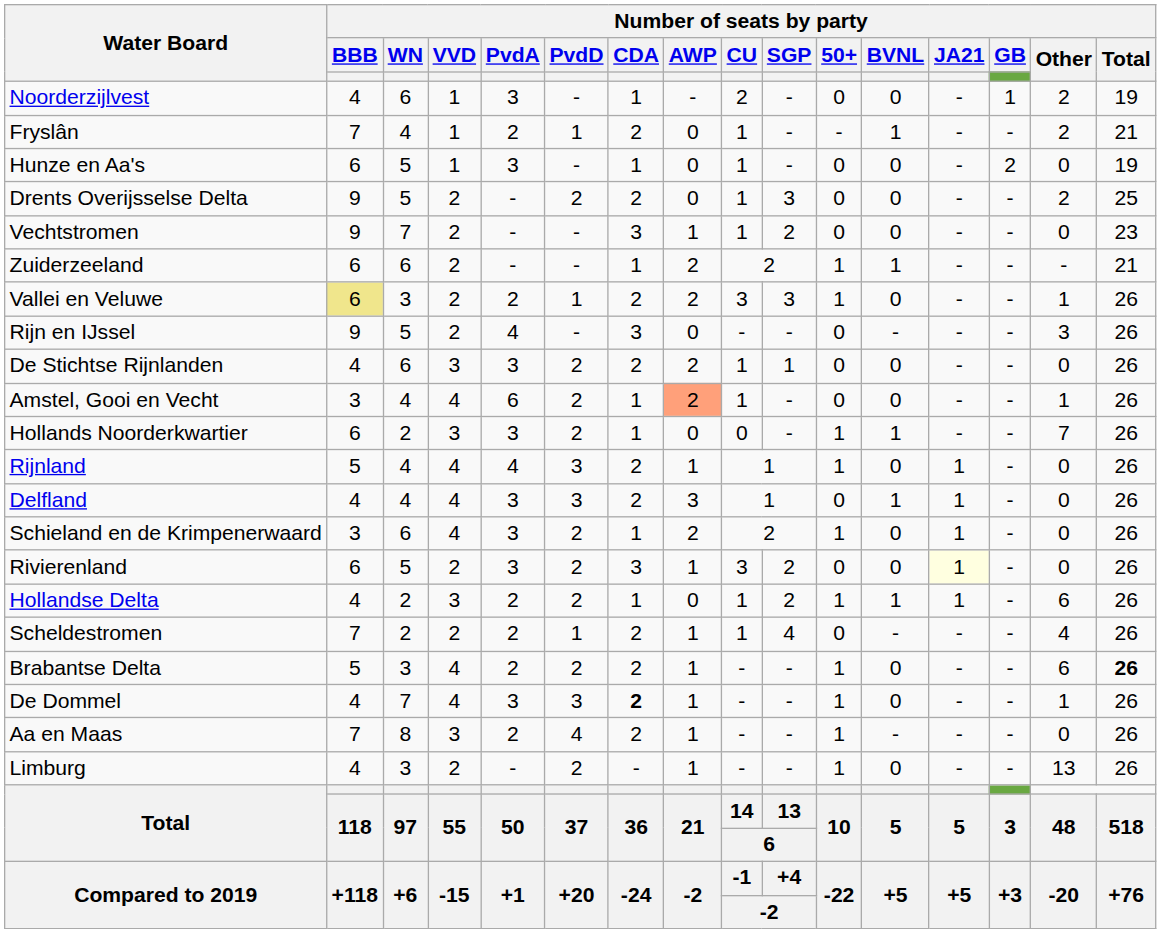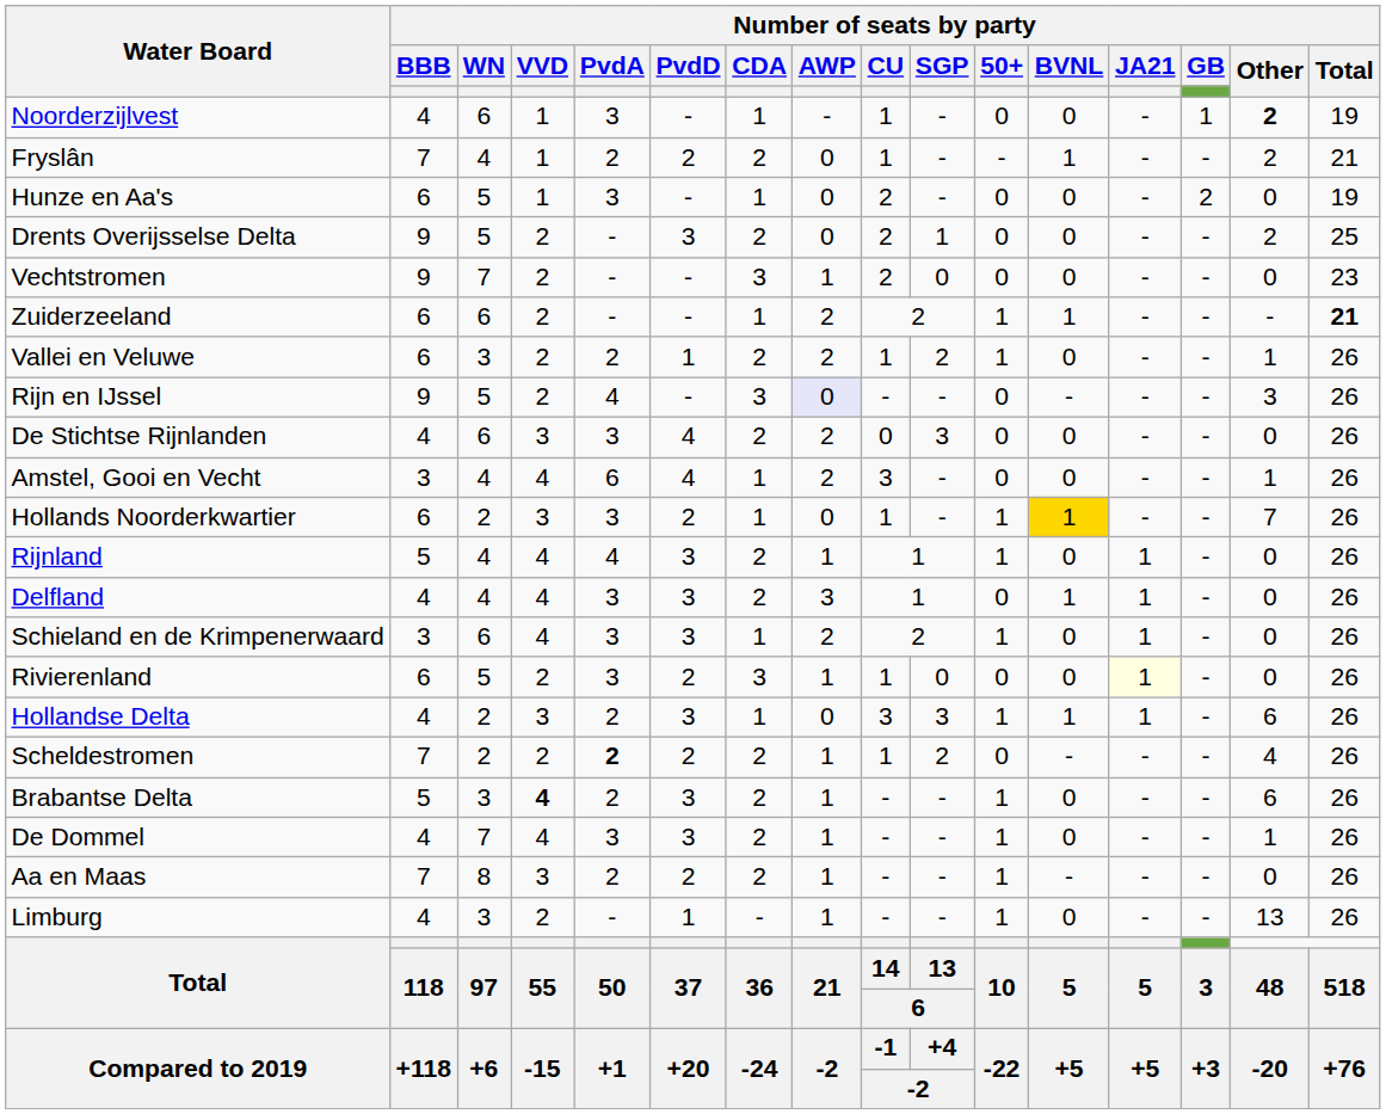Noorderzijlvest | Number of seats by party / CU: 2 -> 1
Noorderzijlvest | Number of seats by party / Other: normal -> bold
Fryslân | Number of seats by party / PvdD: 1 -> 2
Hunze en Aa's | Number of seats by party / CU: 1 -> 2
Drents Overijsselse Delta | Number of seats by party / PvdD: 2 -> 3
Drents Overijsselse Delta | Number of seats by party / CU: 1 -> 2
Drents Overijsselse Delta | Number of seats by party / SGP: 3 -> 1
Vechtstromen | Number of seats by party / CU: 1 -> 2
Vechtstromen | Number of seats by party / SGP: 2 -> 0
Zuiderzeeland | Number of seats by party / Total: normal -> bold
Vallei en Veluwe | Number of seats by party / BBB: khaki background -> no background
Vallei en Veluwe | Number of seats by party / CU: 3 -> 1
Vallei en Veluwe | Number of seats by party / SGP: 3 -> 2
Rijn en IJssel | Number of seats by party / AWP: no background -> lavender background
De Stichtse Rijnlanden | Number of seats by party / PvdD: 2 -> 4
De Stichtse Rijnlanden | Number of seats by party / CU: 1 -> 0
De Stichtse Rijnlanden | Number of seats by party / SGP: 1 -> 3
Amstel, Gooi en Vecht | Number of seats by party / PvdD: 2 -> 4
Amstel, Gooi en Vecht | Number of seats by party / AWP: lightsalmon background -> no background
Amstel, Gooi en Vecht | Number of seats by party / CU: 1 -> 3
Hollands Noorderkwartier | Number of seats by party / CU: 0 -> 1
Hollands Noorderkwartier | Number of seats by party / BVNL: no background -> gold background
Schieland en de Krimpenerwaard | Number of seats by party / PvdD: 2 -> 3
Rivierenland | Number of seats by party / CU: 3 -> 1
Rivierenland | Number of seats by party / SGP: 2 -> 0
Hollandse Delta | Number of seats by party / PvdD: 2 -> 3
Hollandse Delta | Number of seats by party / CU: 1 -> 3
Hollandse Delta | Number of seats by party / SGP: 2 -> 3
Scheldestromen | Number of seats by party / PvdA: normal -> bold
Scheldestromen | Number of seats by party / PvdD: 1 -> 2
Scheldestromen | Number of seats by party / SGP: 4 -> 2
Brabantse Delta | Number of seats by party / VVD: normal -> bold
Brabantse Delta | Number of seats by party / PvdD: 2 -> 3
Brabantse Delta | Number of seats by party / Total: bold -> normal
De Dommel | Number of seats by party / CDA: bold -> normal
Aa en Maas | Number of seats by party / PvdD: 4 -> 2
Limburg | Number of seats by party / PvdD: 2 -> 1
